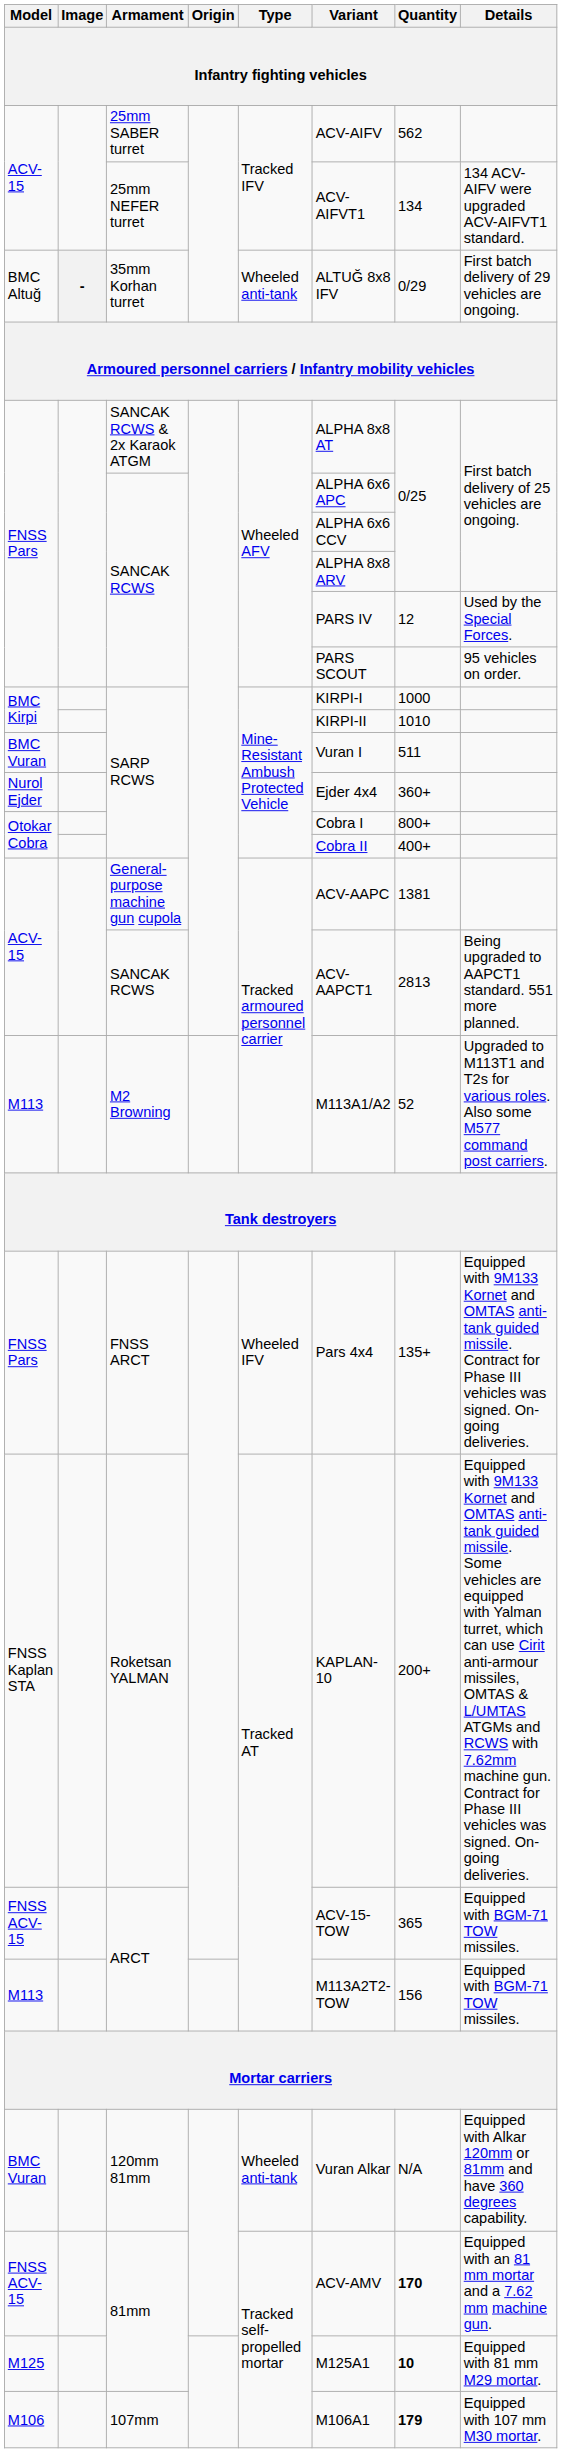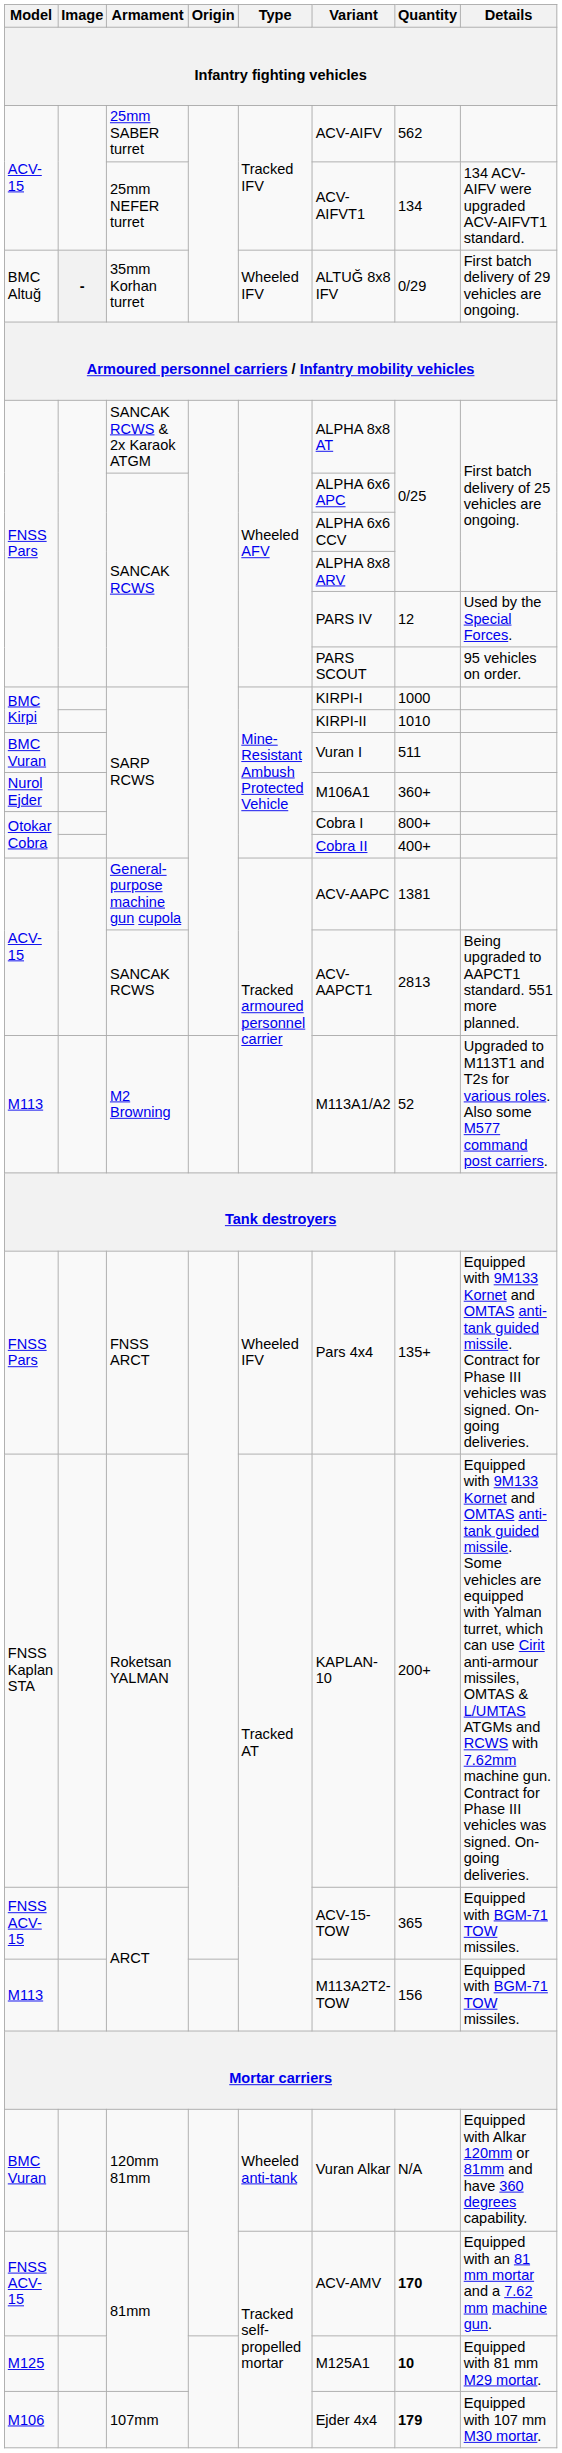35mm Korhan turret | Type: Wheeled anti-tank -> Wheeled IFV
Nurol Ejder / SARP RCWS | Variant: Ejder 4x4 -> M106A1
107mm | Variant: M106A1 -> Ejder 4x4
